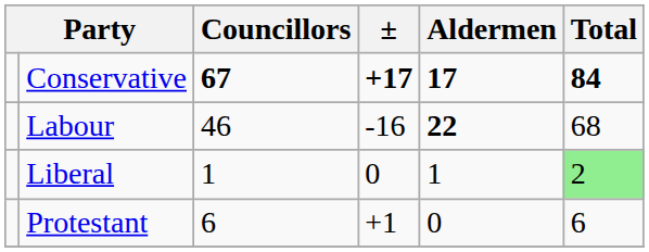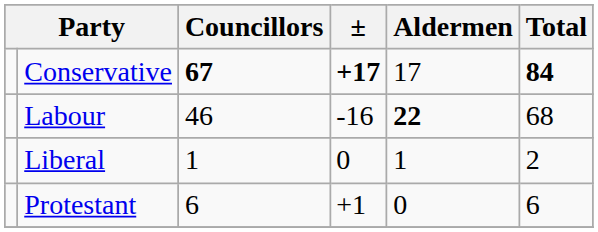Conservative | Aldermen: bold -> normal
Liberal | Total: lightgreen background -> no background
